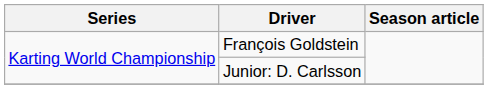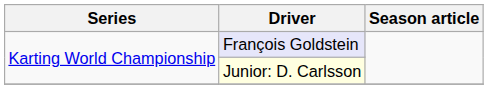François Goldstein | Driver: no background -> lavender background
Junior: D. Carlsson | Driver: no background -> lightyellow background
